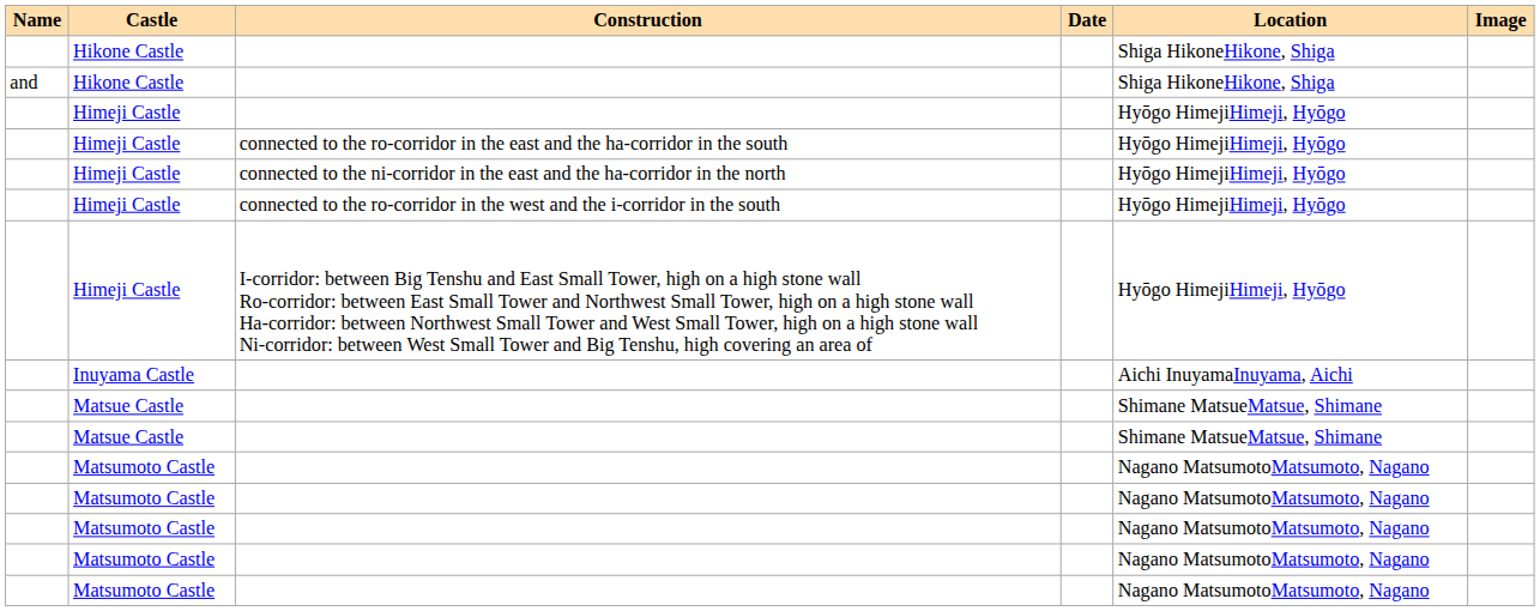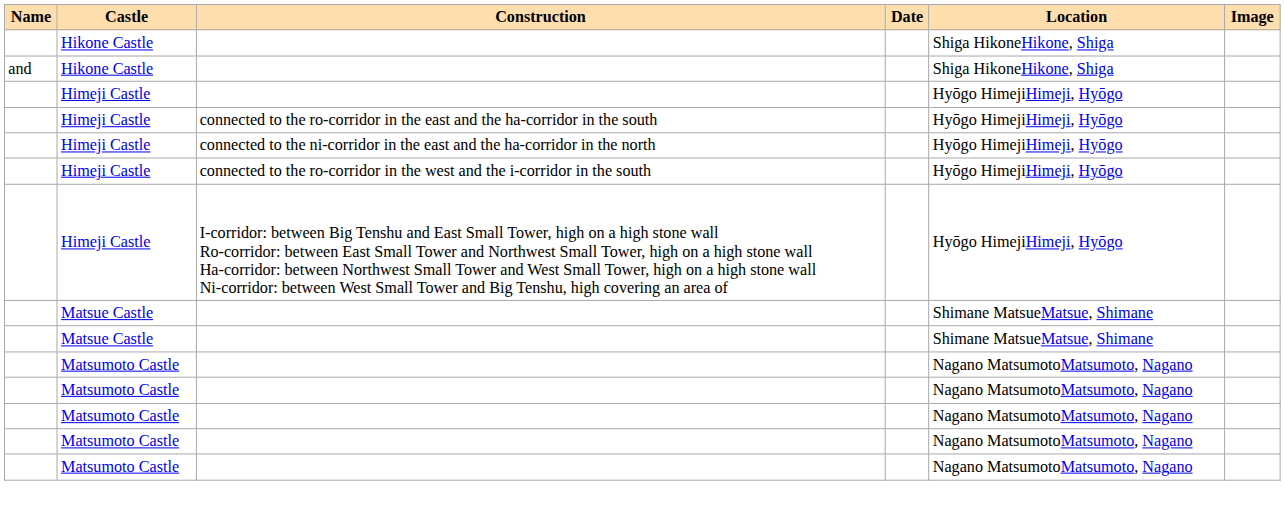- row: Inuyama Castle | Aichi InuyamaInuyama, Aichi
